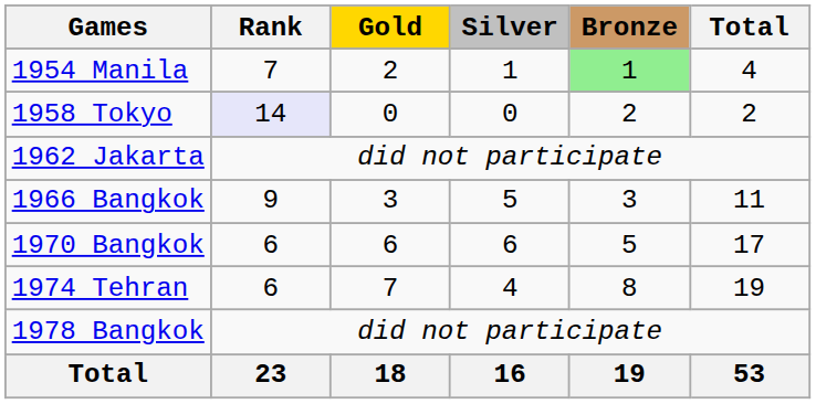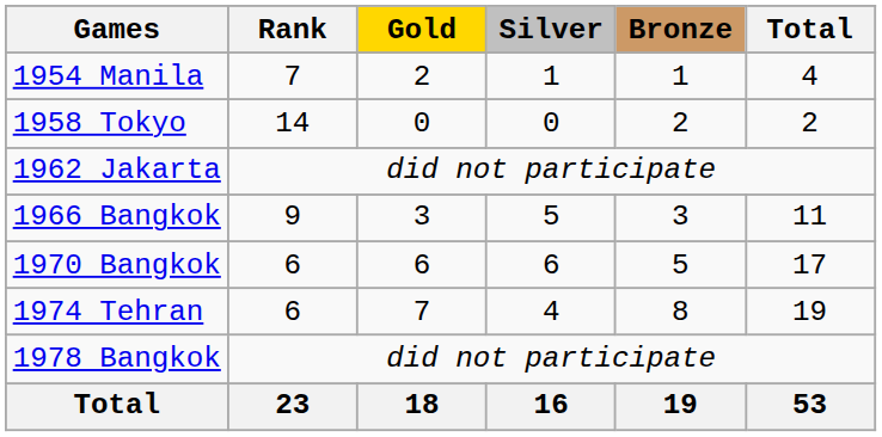1954 Manila | Bronze: lightgreen background -> no background
1958 Tokyo | Rank: lavender background -> no background
